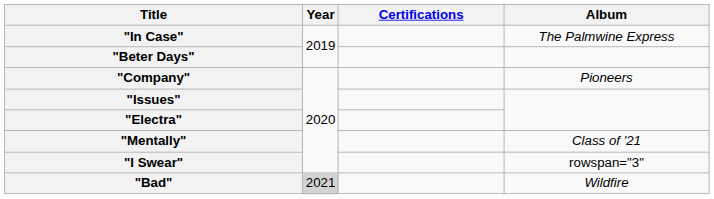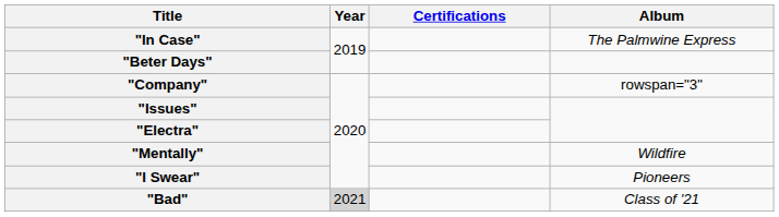"Company" | Album: Pioneers -> rowspan="3"
"Mentally" | Album: Class of '21 -> Wildfire
"I Swear" | Album: rowspan="3" -> Pioneers
"Bad" | Album: Wildfire -> Class of '21
